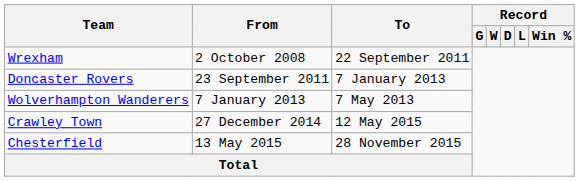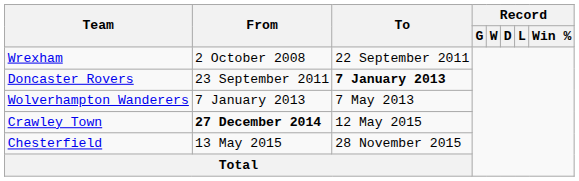Doncaster Rovers | To: normal -> bold
Crawley Town | From: normal -> bold
